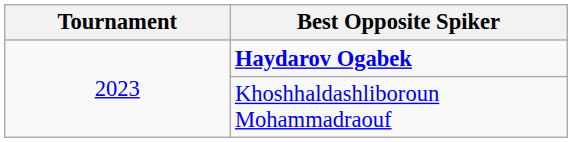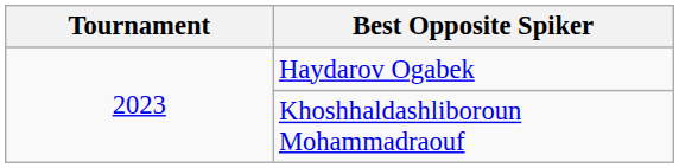Haydarov Ogabek | Best Opposite Spiker: bold -> normal
